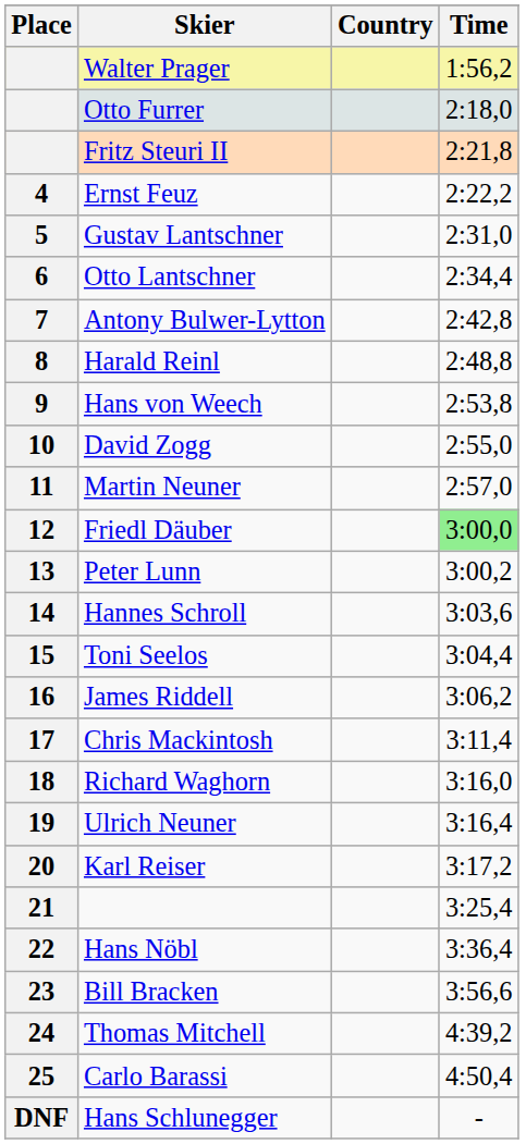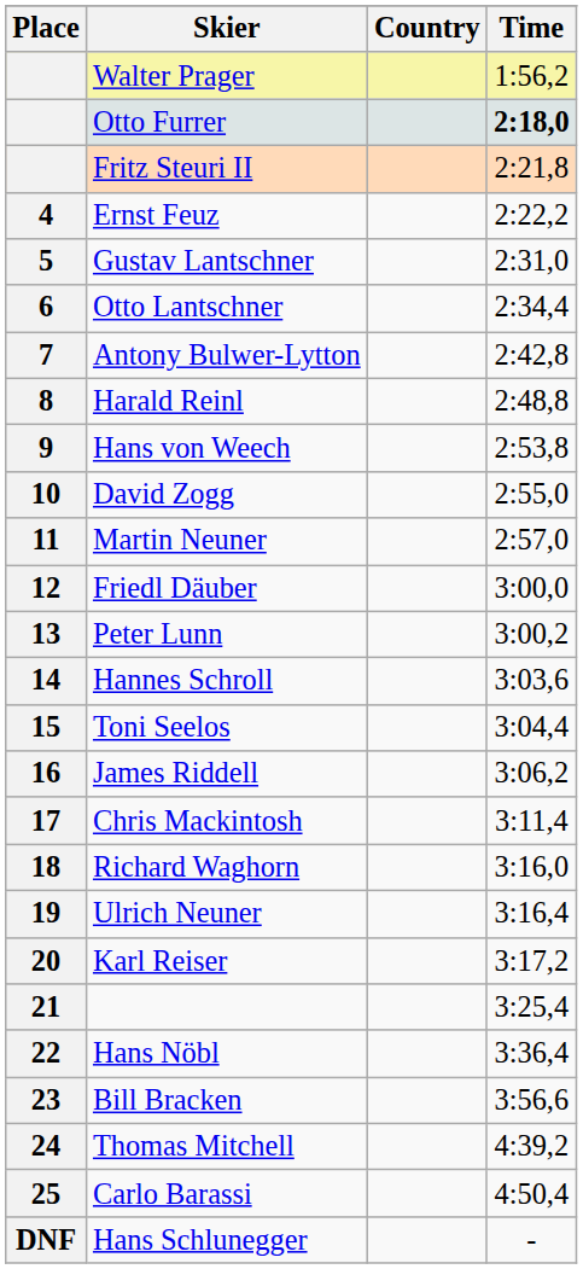Otto Furrer | Time: normal -> bold
Friedl Däuber | Time: lightgreen background -> no background
